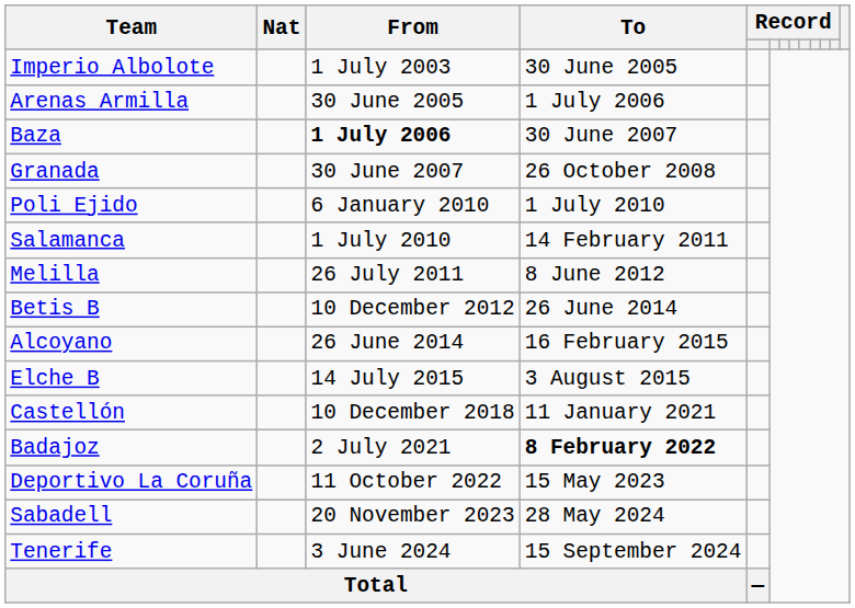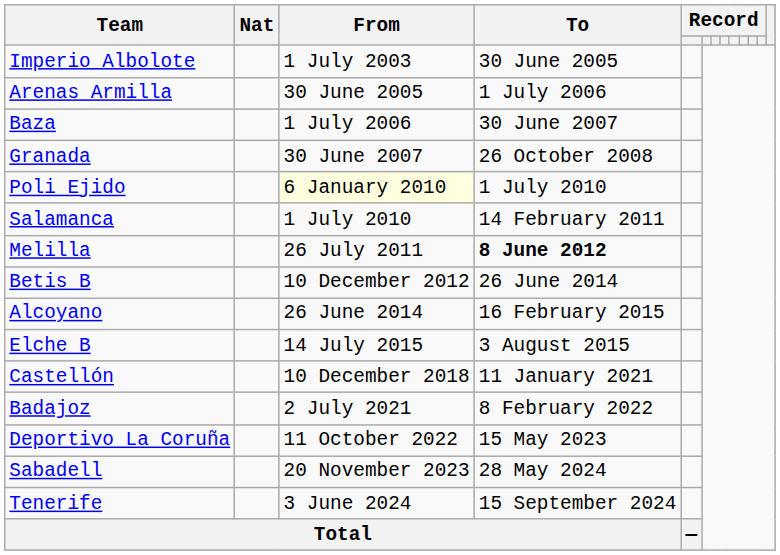Baza | From: bold -> normal
Poli Ejido | From: no background -> lightyellow background
Melilla | To: normal -> bold
Badajoz | To: bold -> normal
